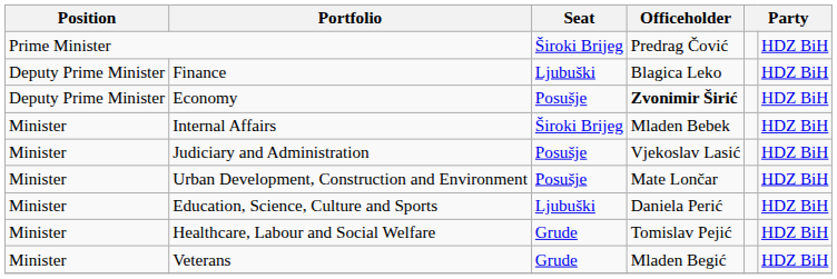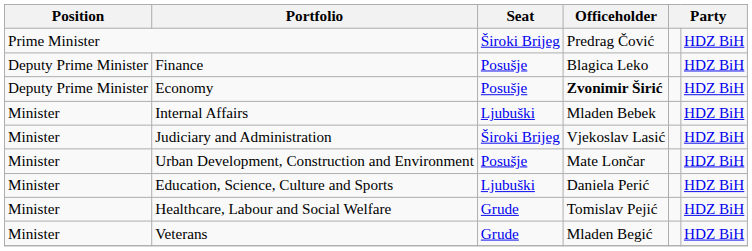Finance | Seat: Ljubuški -> Posušje
Internal Affairs | Seat: Široki Brijeg -> Ljubuški
Judiciary and Administration | Seat: Posušje -> Široki Brijeg
